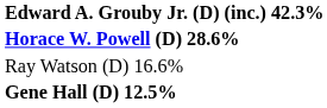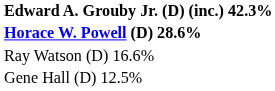row 4 | column 1: bold -> normal
